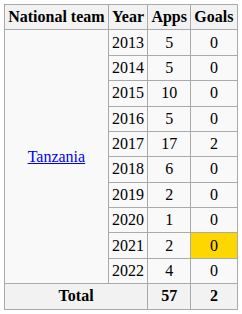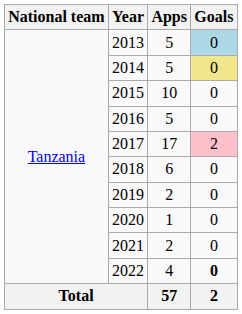2013 | Goals: no background -> lightblue background
2014 | Goals: no background -> khaki background
2017 | Goals: no background -> pink background
2021 | Goals: gold background -> no background
2022 | Goals: normal -> bold
